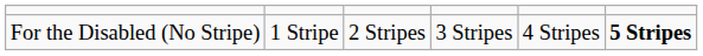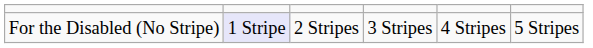For the Disabled (No Stripe) | column 2: no background -> lavender background
For the Disabled (No Stripe) | column 6: bold -> normal
